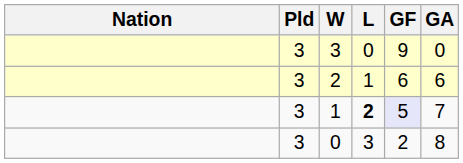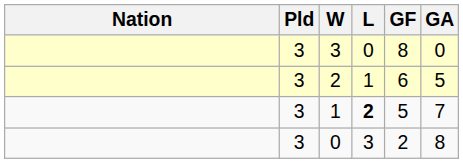row 2 | GF: 9 -> 8
row 3 | GA: 6 -> 5
row 4 | GF: lavender background -> no background
